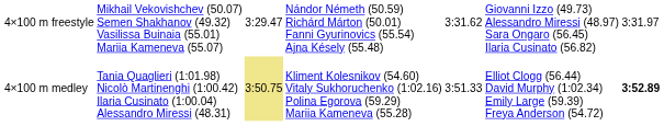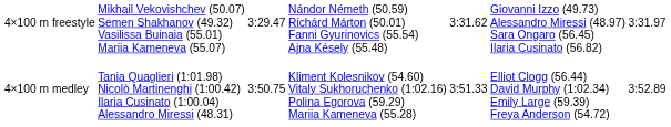4×100 m medley | column 3: khaki background -> no background
4×100 m medley | column 7: bold -> normal
